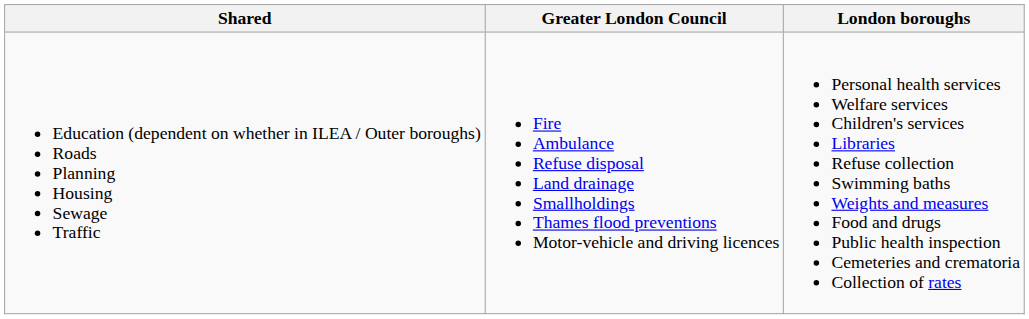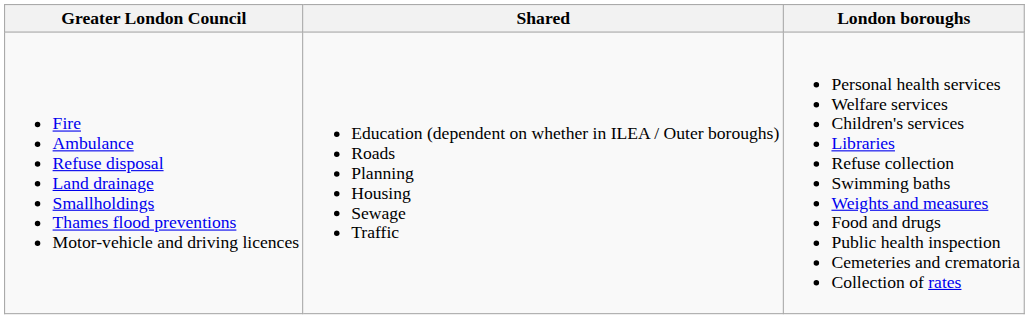columns swapped: Greater London Council <-> Shared
